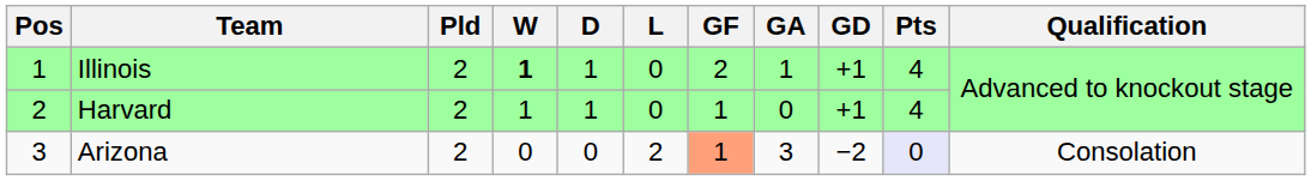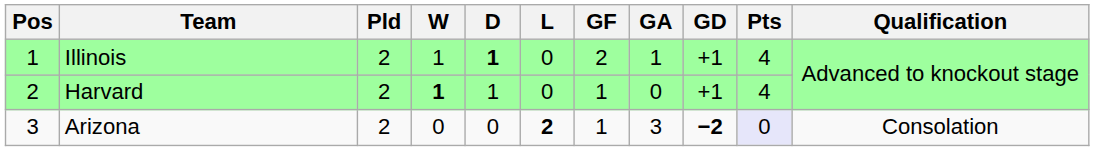Illinois | W: bold -> normal
Illinois | D: normal -> bold
Harvard | W: normal -> bold
Arizona | L: normal -> bold
Arizona | GF: lightsalmon background -> no background
Arizona | GD: normal -> bold
